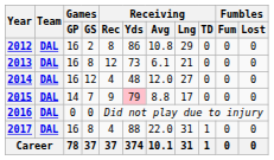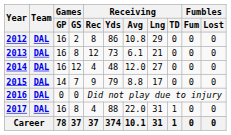2015 | Receiving / Yds: pink background -> no background
